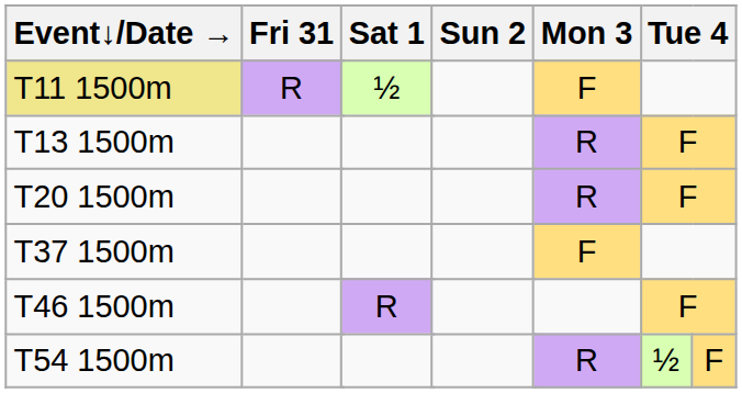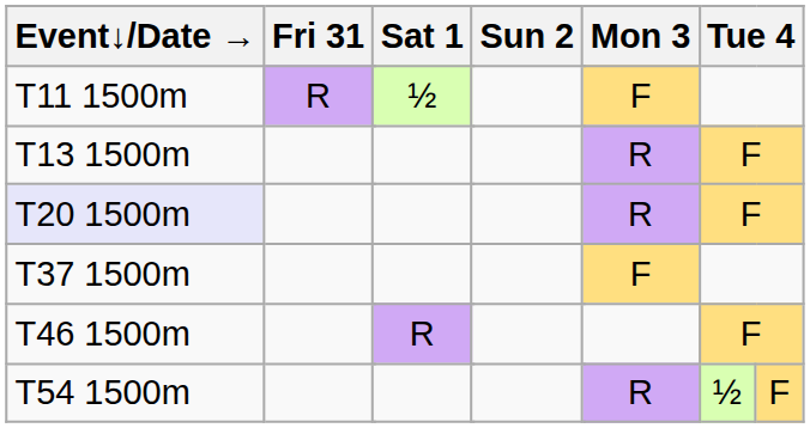T11 1500m | Event↓/Date →: khaki background -> no background
T20 1500m | Event↓/Date →: no background -> lavender background
